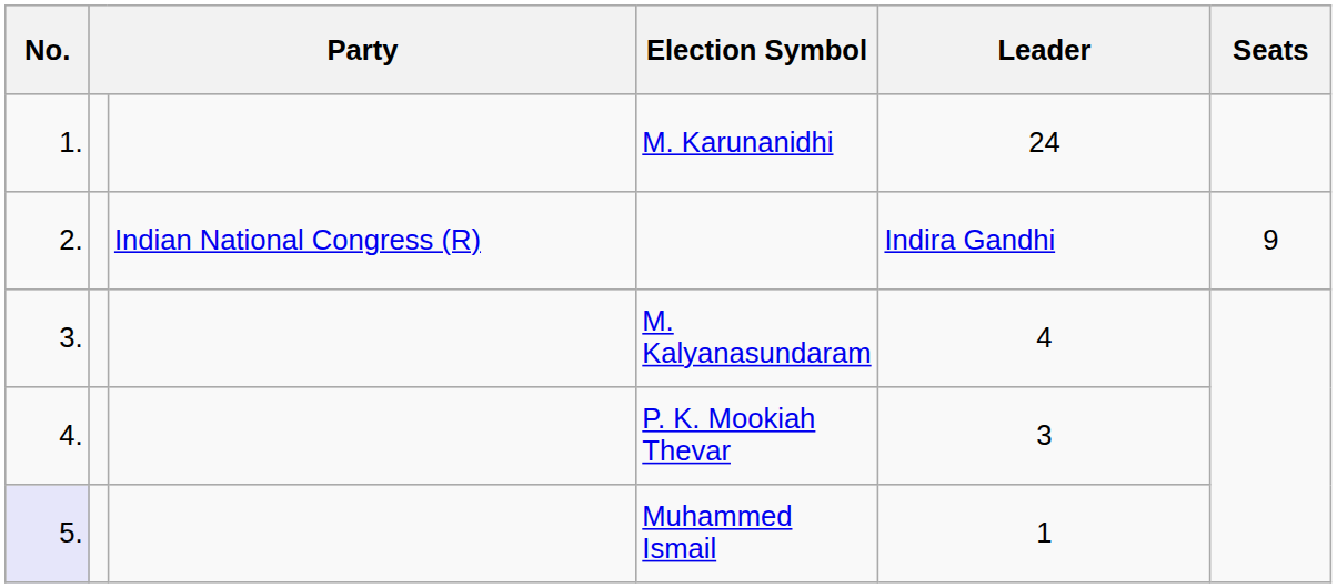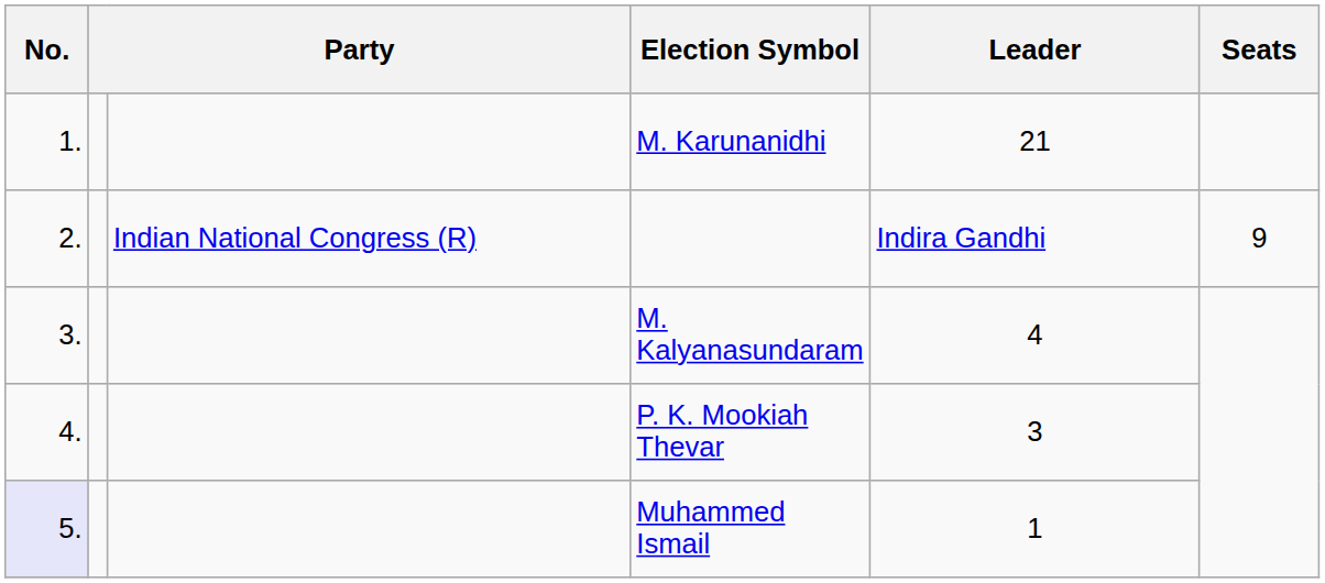M. Karunanidhi | Leader: 24 -> 21
